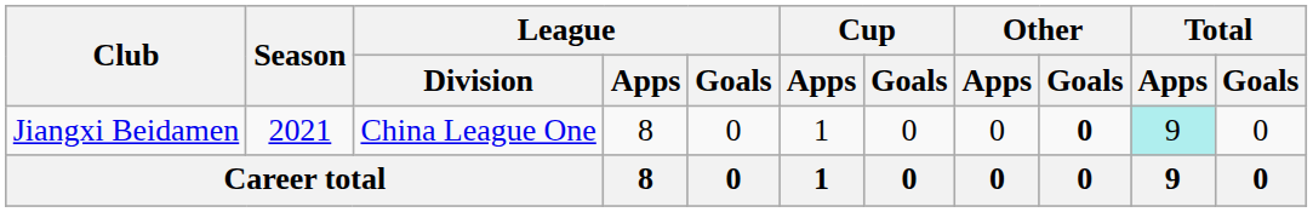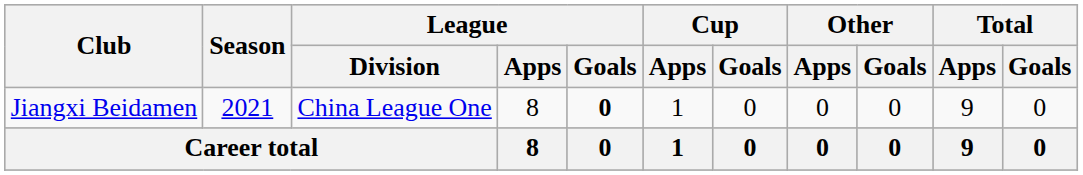Jiangxi Beidamen | League / Goals: normal -> bold
Jiangxi Beidamen | Other / Goals: bold -> normal
Jiangxi Beidamen | Total / Apps: paleturquoise background -> no background
